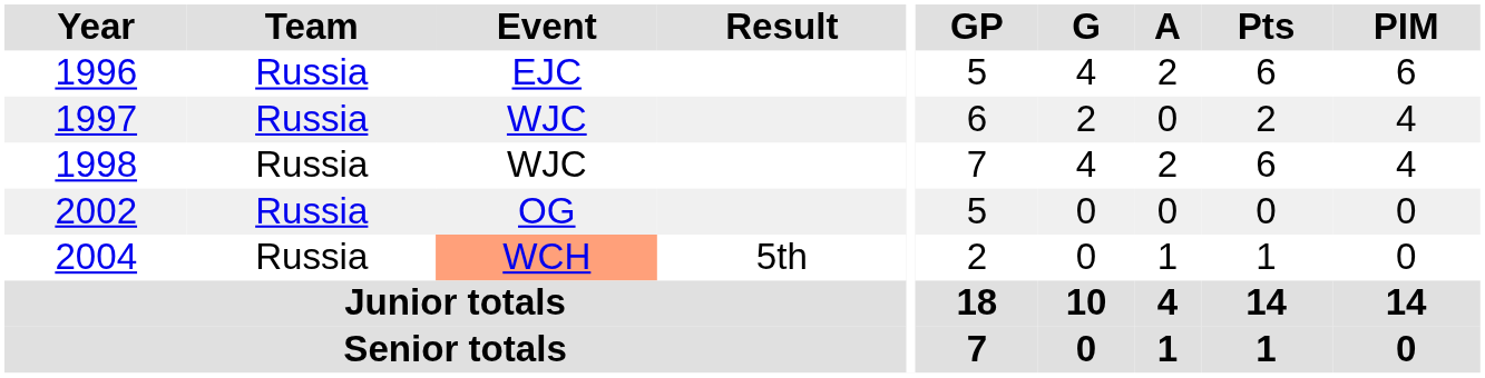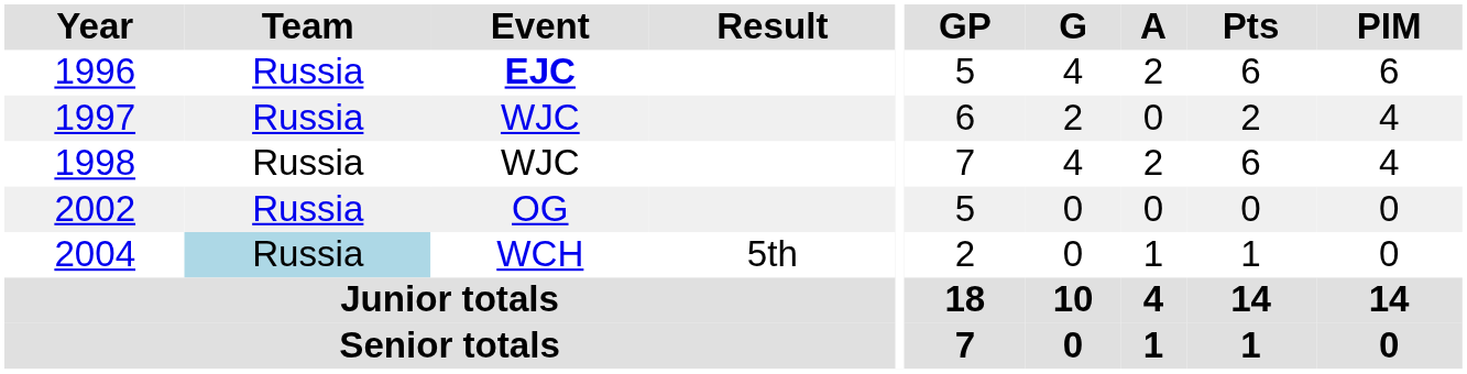1996 | Event: normal -> bold
2004 | Team: no background -> lightblue background
2004 | Event: lightsalmon background -> no background
